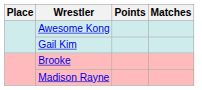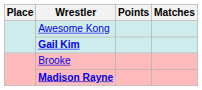Gail Kim | Wrestler: normal -> bold
Madison Rayne | Wrestler: normal -> bold
